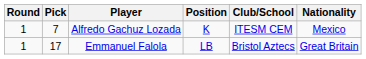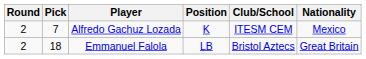Alfredo Gachuz Lozada | Round: 1 -> 2
Emmanuel Falola | Round: 1 -> 2
Emmanuel Falola | Pick: 17 -> 18
